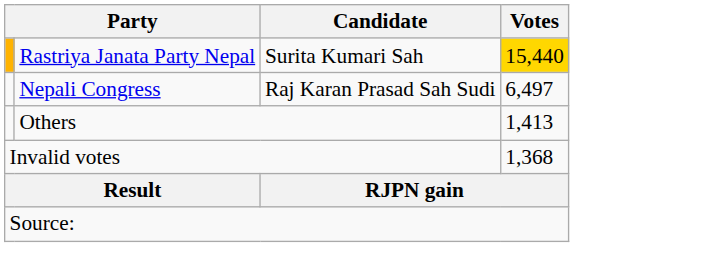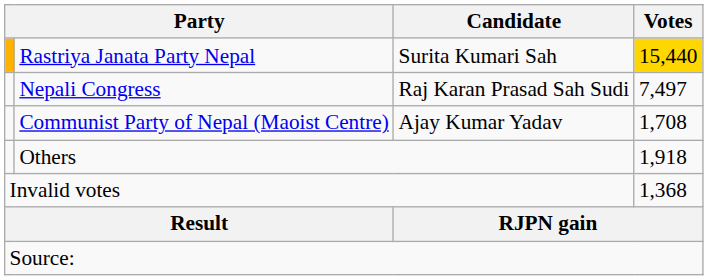Nepali Congress | Votes: 6,497 -> 7,497
+ row: Communist Party of Nepal (Maoist Centre) | Ajay Kumar Yadav | 1,708
Others | Votes: 1,413 -> 1,918
